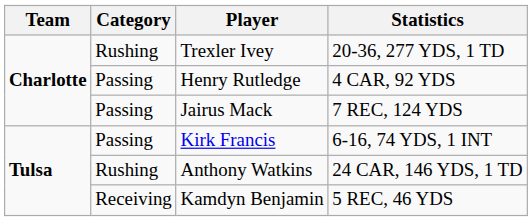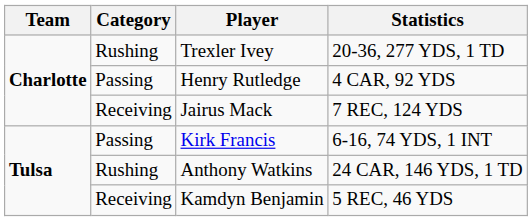Jairus Mack | Category: Passing -> Receiving
